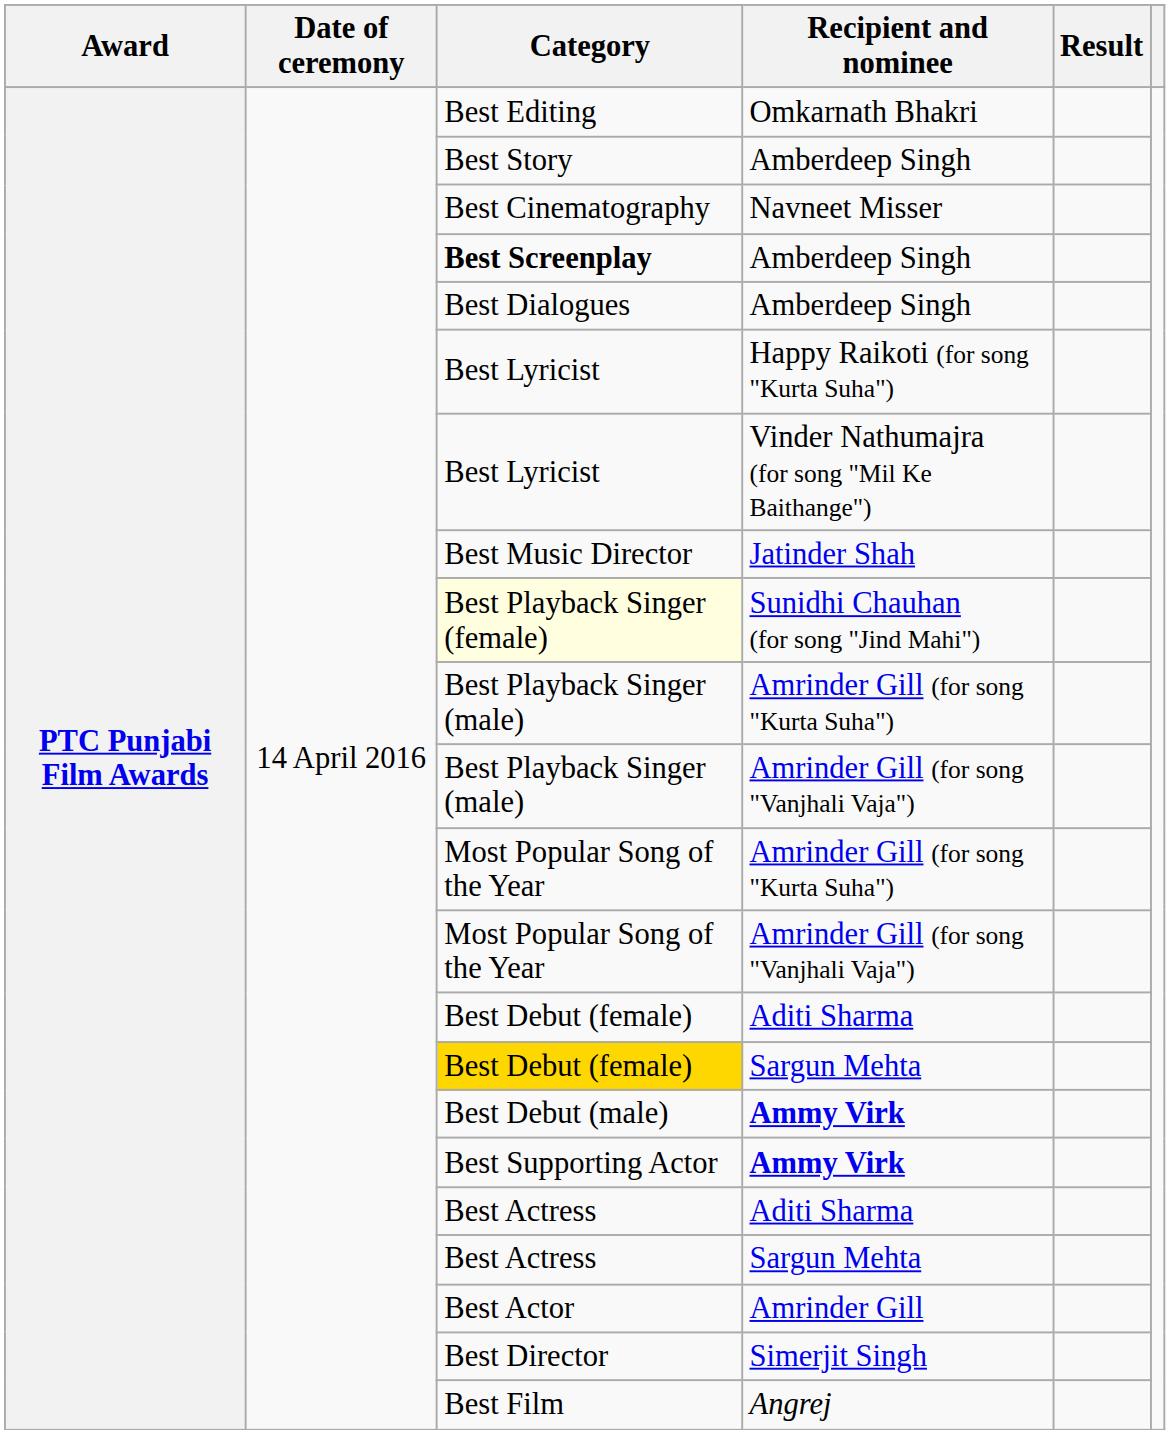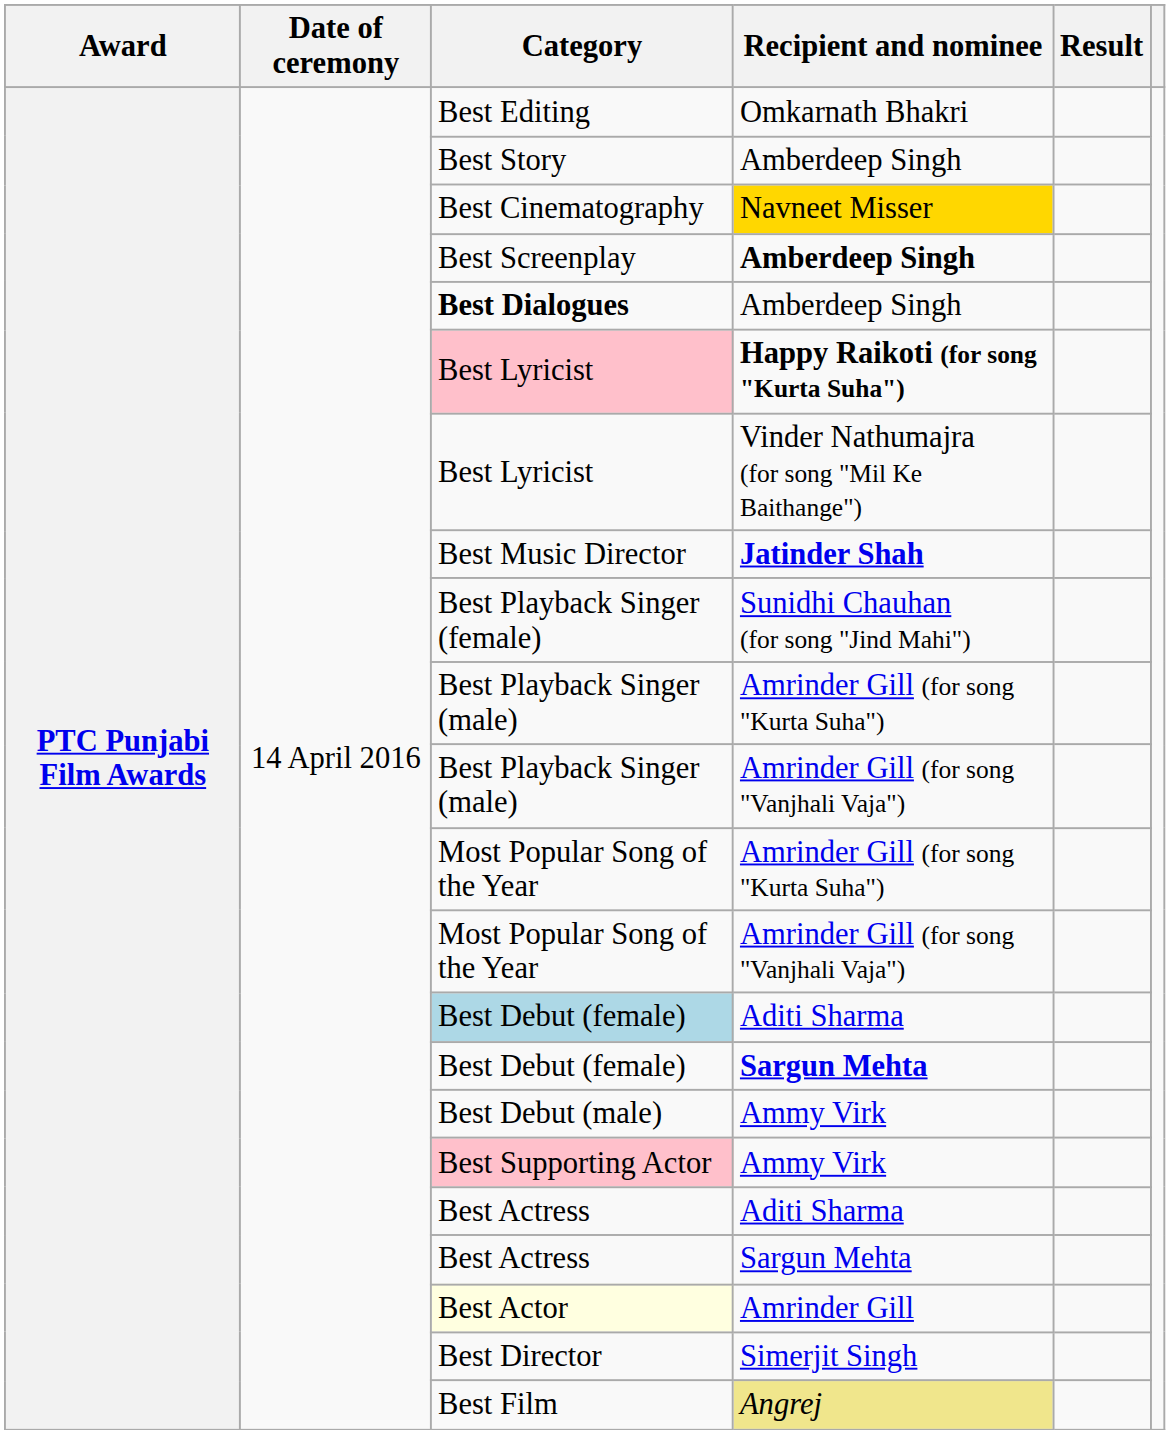Best Cinematography | Recipient and nominee: no background -> gold background
Best Screenplay | Category: bold -> normal
Best Screenplay | Recipient and nominee: normal -> bold
Best Dialogues | Category: normal -> bold
Best Lyricist / Happy Raikoti (for song "Kurta Suha") | Category: no background -> pink background
Best Lyricist / Happy Raikoti (for song "Kurta Suha") | Recipient and nominee: normal -> bold
Best Music Director | Recipient and nominee: normal -> bold
Best Playback Singer (female) | Category: lightyellow background -> no background
Best Debut (female) / Aditi Sharma | Category: no background -> lightblue background
Best Debut (female) / Sargun Mehta | Category: gold background -> no background
Best Debut (female) / Sargun Mehta | Recipient and nominee: normal -> bold
Best Debut (male) | Recipient and nominee: bold -> normal
Best Supporting Actor | Category: no background -> pink background
Best Supporting Actor | Recipient and nominee: bold -> normal
Best Actor | Category: no background -> lightyellow background
Best Film | Recipient and nominee: no background -> khaki background
